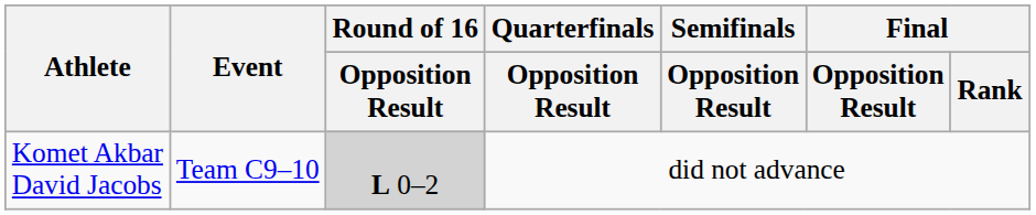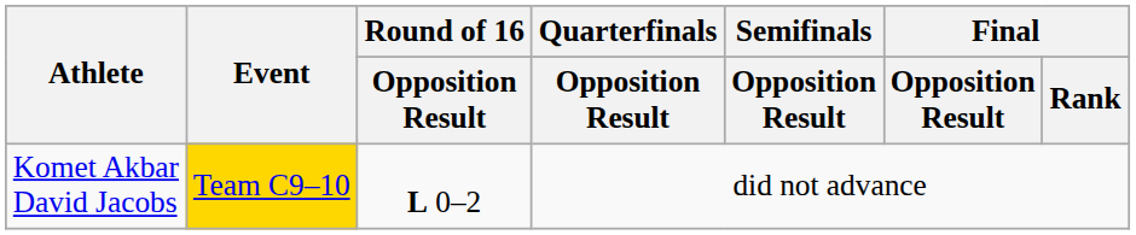Komet Akbar David Jacobs | Event: no background -> gold background
Komet Akbar David Jacobs | Round of 16 / Opposition Result: lightgrey background -> no background
